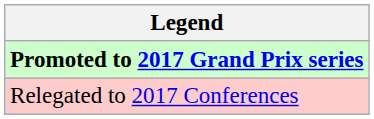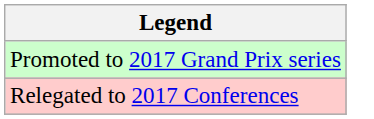row 2 | column 1: bold -> normal
